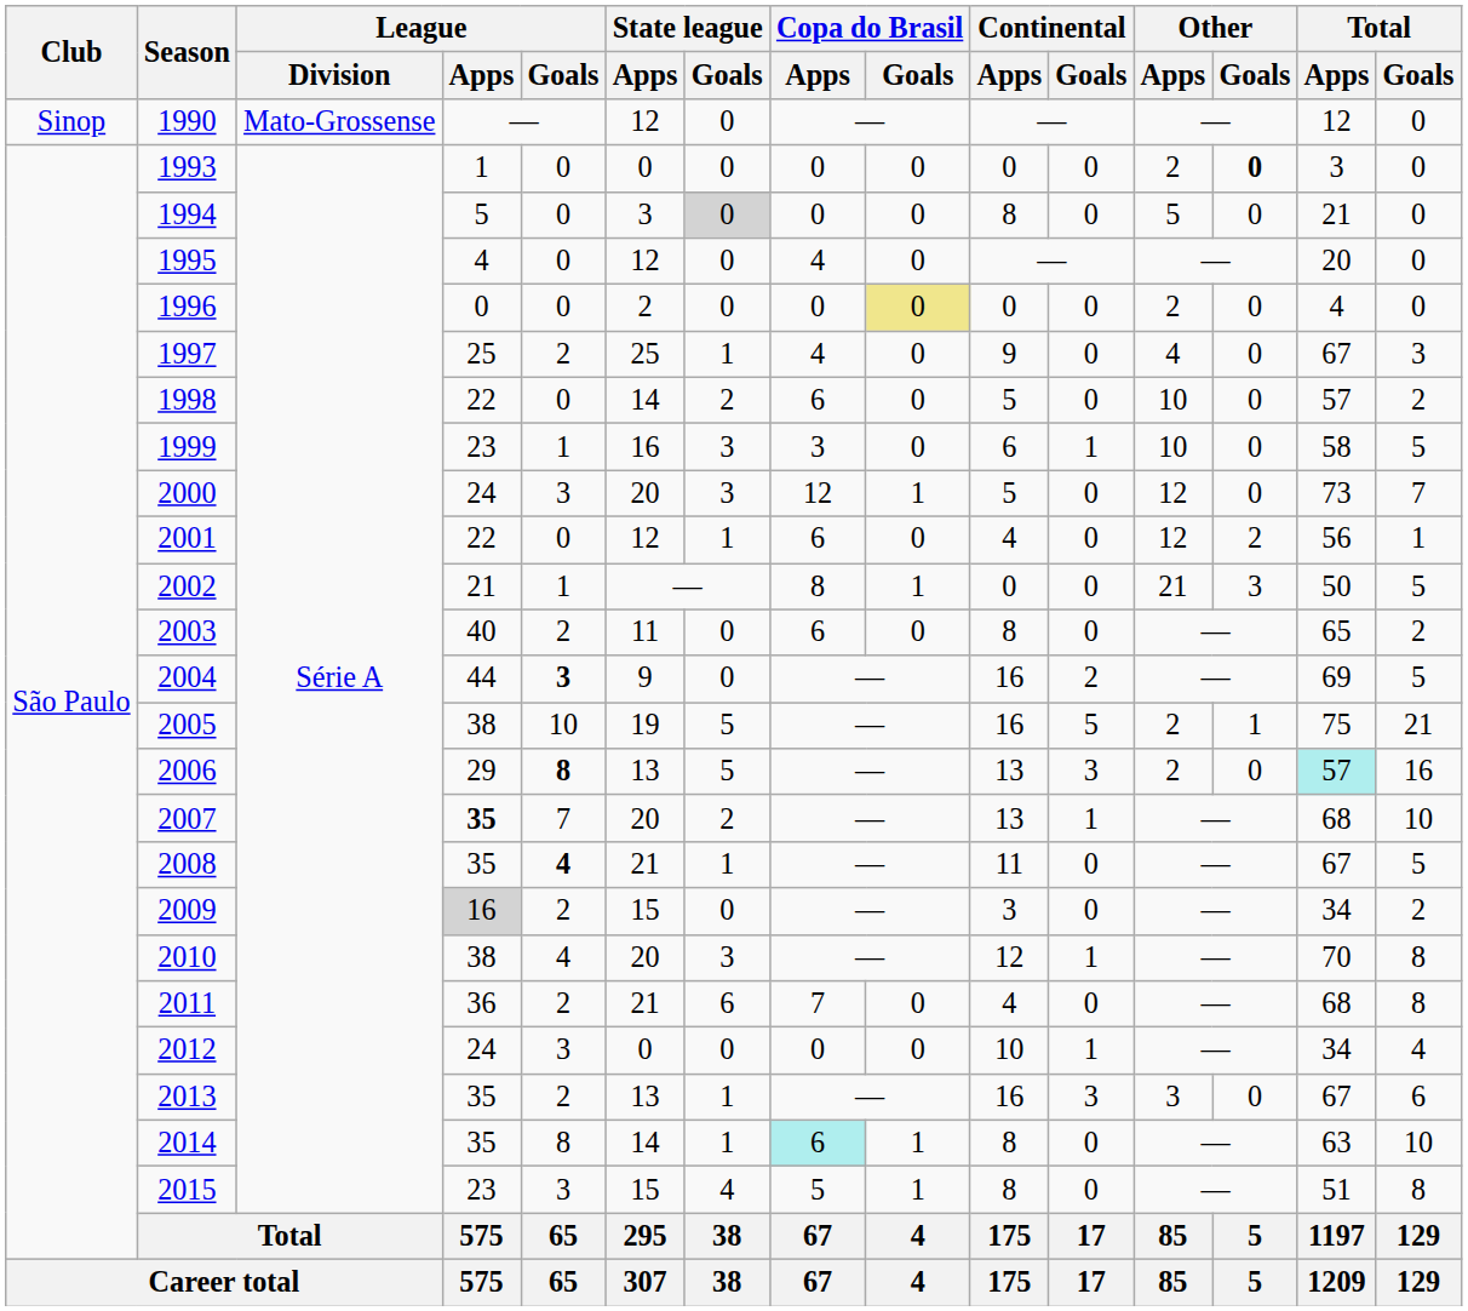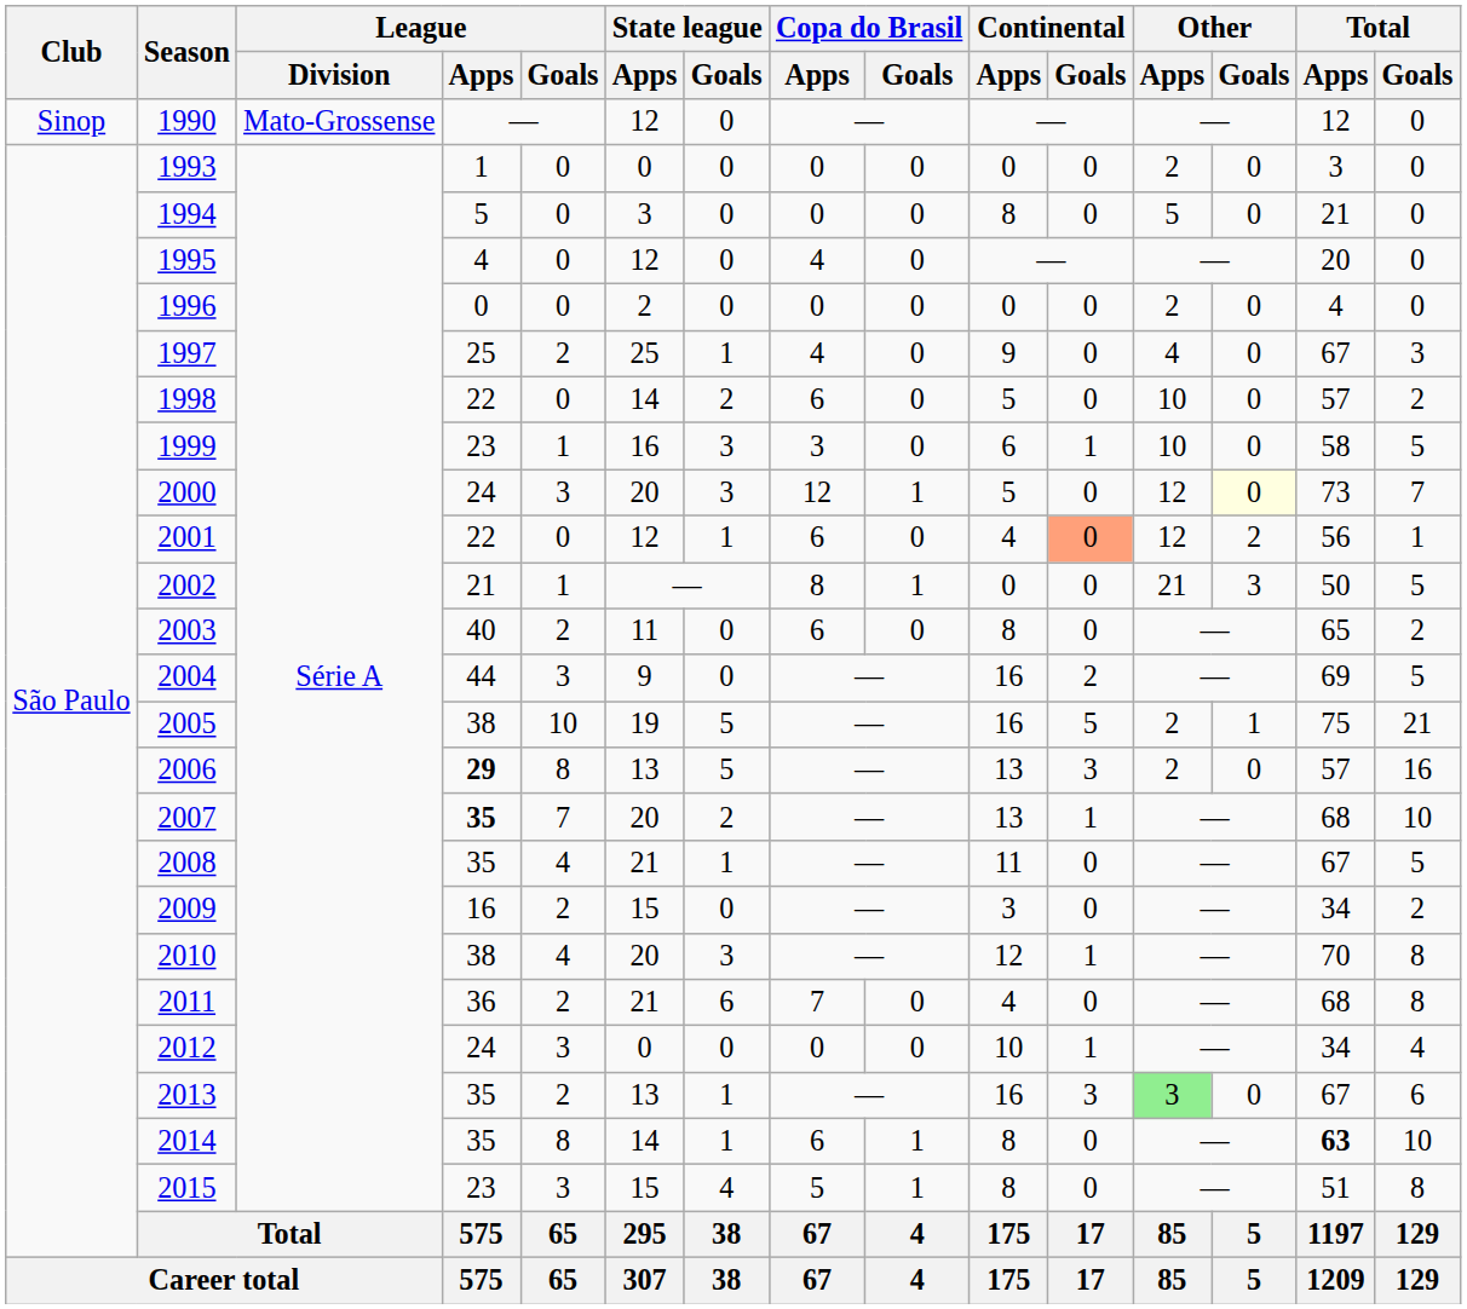1993 | Other / Goals: bold -> normal
1994 | State league / Goals: lightgrey background -> no background
1996 | Copa do Brasil / Goals: khaki background -> no background
2000 | Other / Goals: no background -> lightyellow background
2001 | Continental / Goals: no background -> lightsalmon background
2004 | League / Goals: bold -> normal
2006 | League / Apps: normal -> bold
2006 | League / Goals: bold -> normal
2006 | Total / Apps: paleturquoise background -> no background
2008 | League / Goals: bold -> normal
2009 | League / Apps: lightgrey background -> no background
2013 | Other / Apps: no background -> lightgreen background
2014 | Copa do Brasil / Apps: paleturquoise background -> no background
2014 | Total / Apps: normal -> bold
